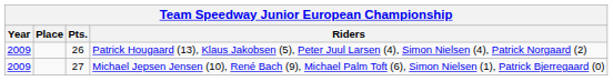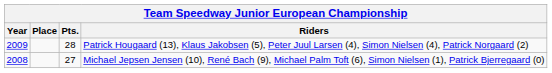row 3 | Pts.: 26 -> 28
row 4 | Year: 2009 -> 2008
